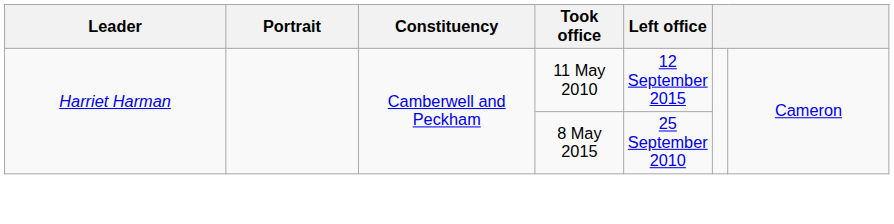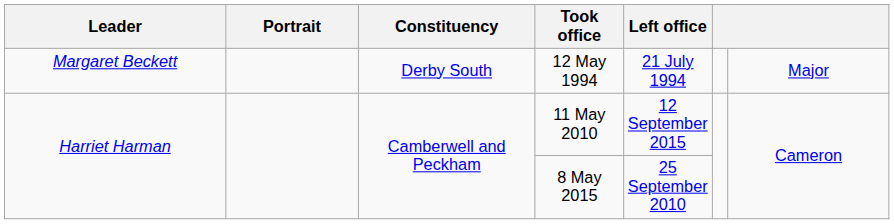+ row: Margaret Beckett | Derby South | 12 May 1994 | 21 July 1994 | Major
